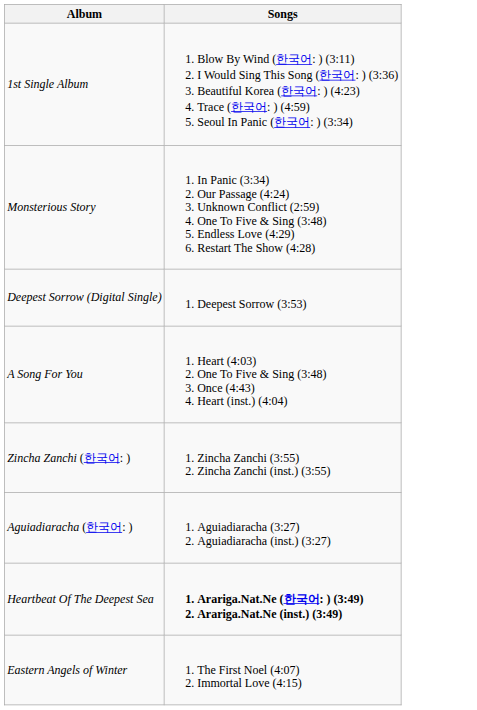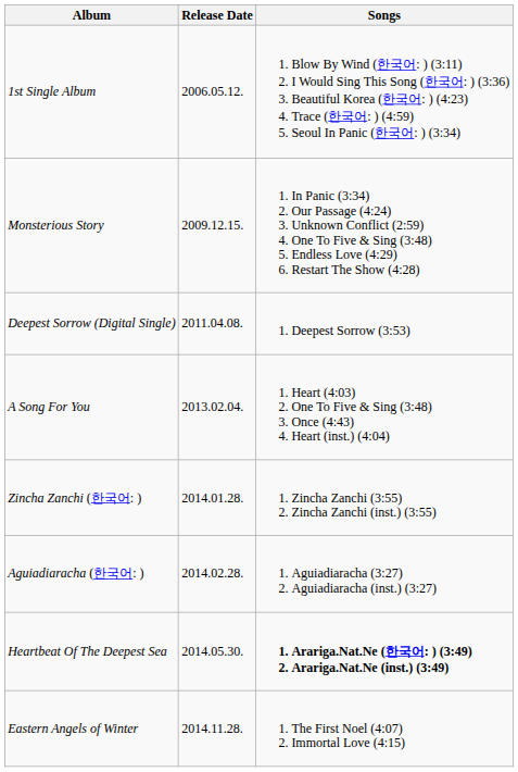+ column: Release Date | 2006.05.12. | 2009.12.15. | 2011.04.08. | 2013.02.04. | 2014.01.28. | 2014.02.28. | 2014.05.30. | 2014.11.28.
